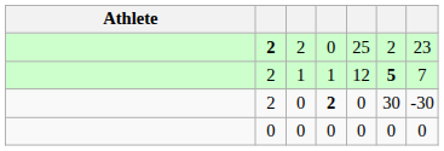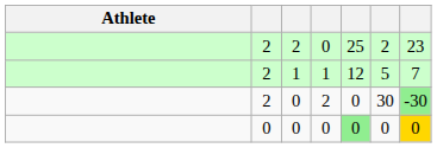row 2 | column 2: bold -> normal
row 3 | column 6: bold -> normal
row 4 | column 4: bold -> normal
row 4 | column 7: no background -> lightgreen background
row 5 | column 5: no background -> lightgreen background
row 5 | column 7: no background -> gold background
